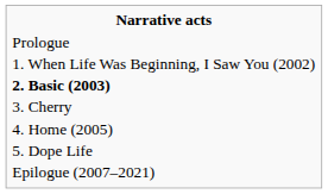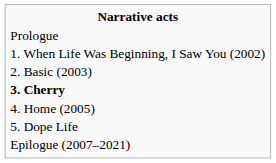row 4 | column 1: bold -> normal
row 5 | column 1: normal -> bold
